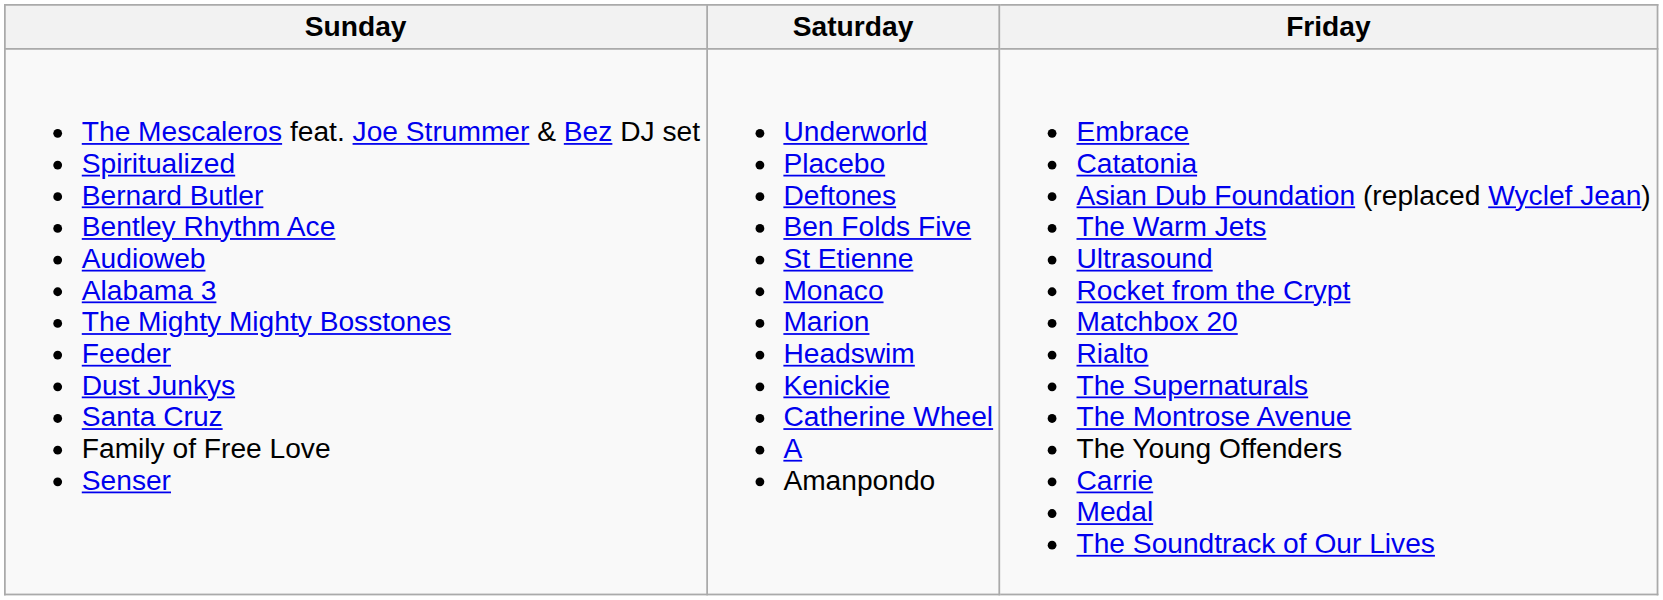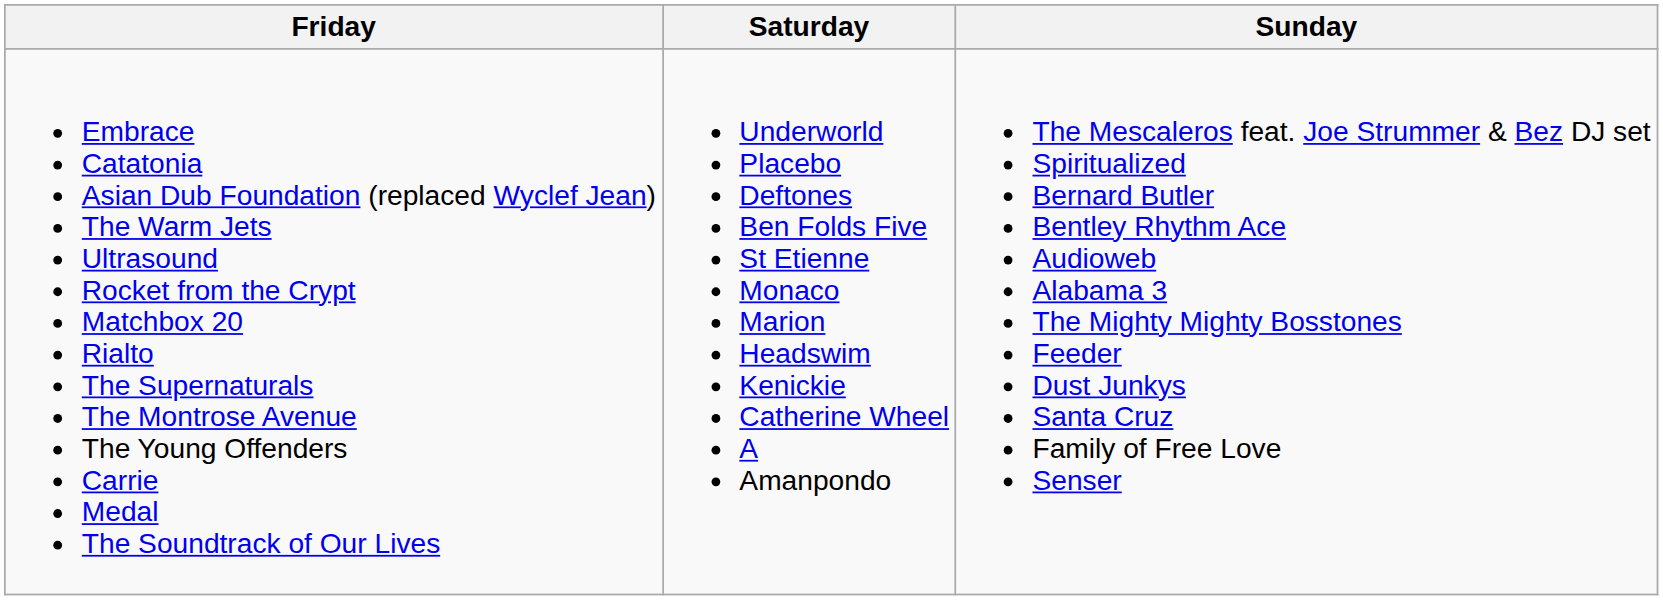columns swapped: Friday <-> Sunday
